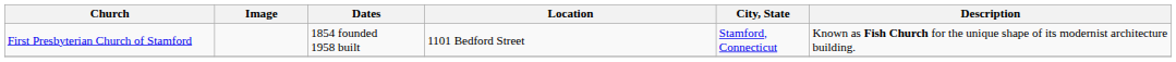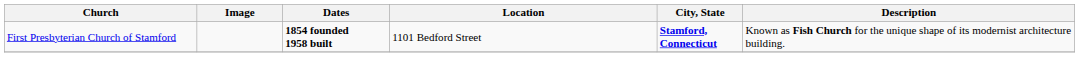First Presbyterian Church of Stamford | Dates: normal -> bold
First Presbyterian Church of Stamford | City, State: normal -> bold
